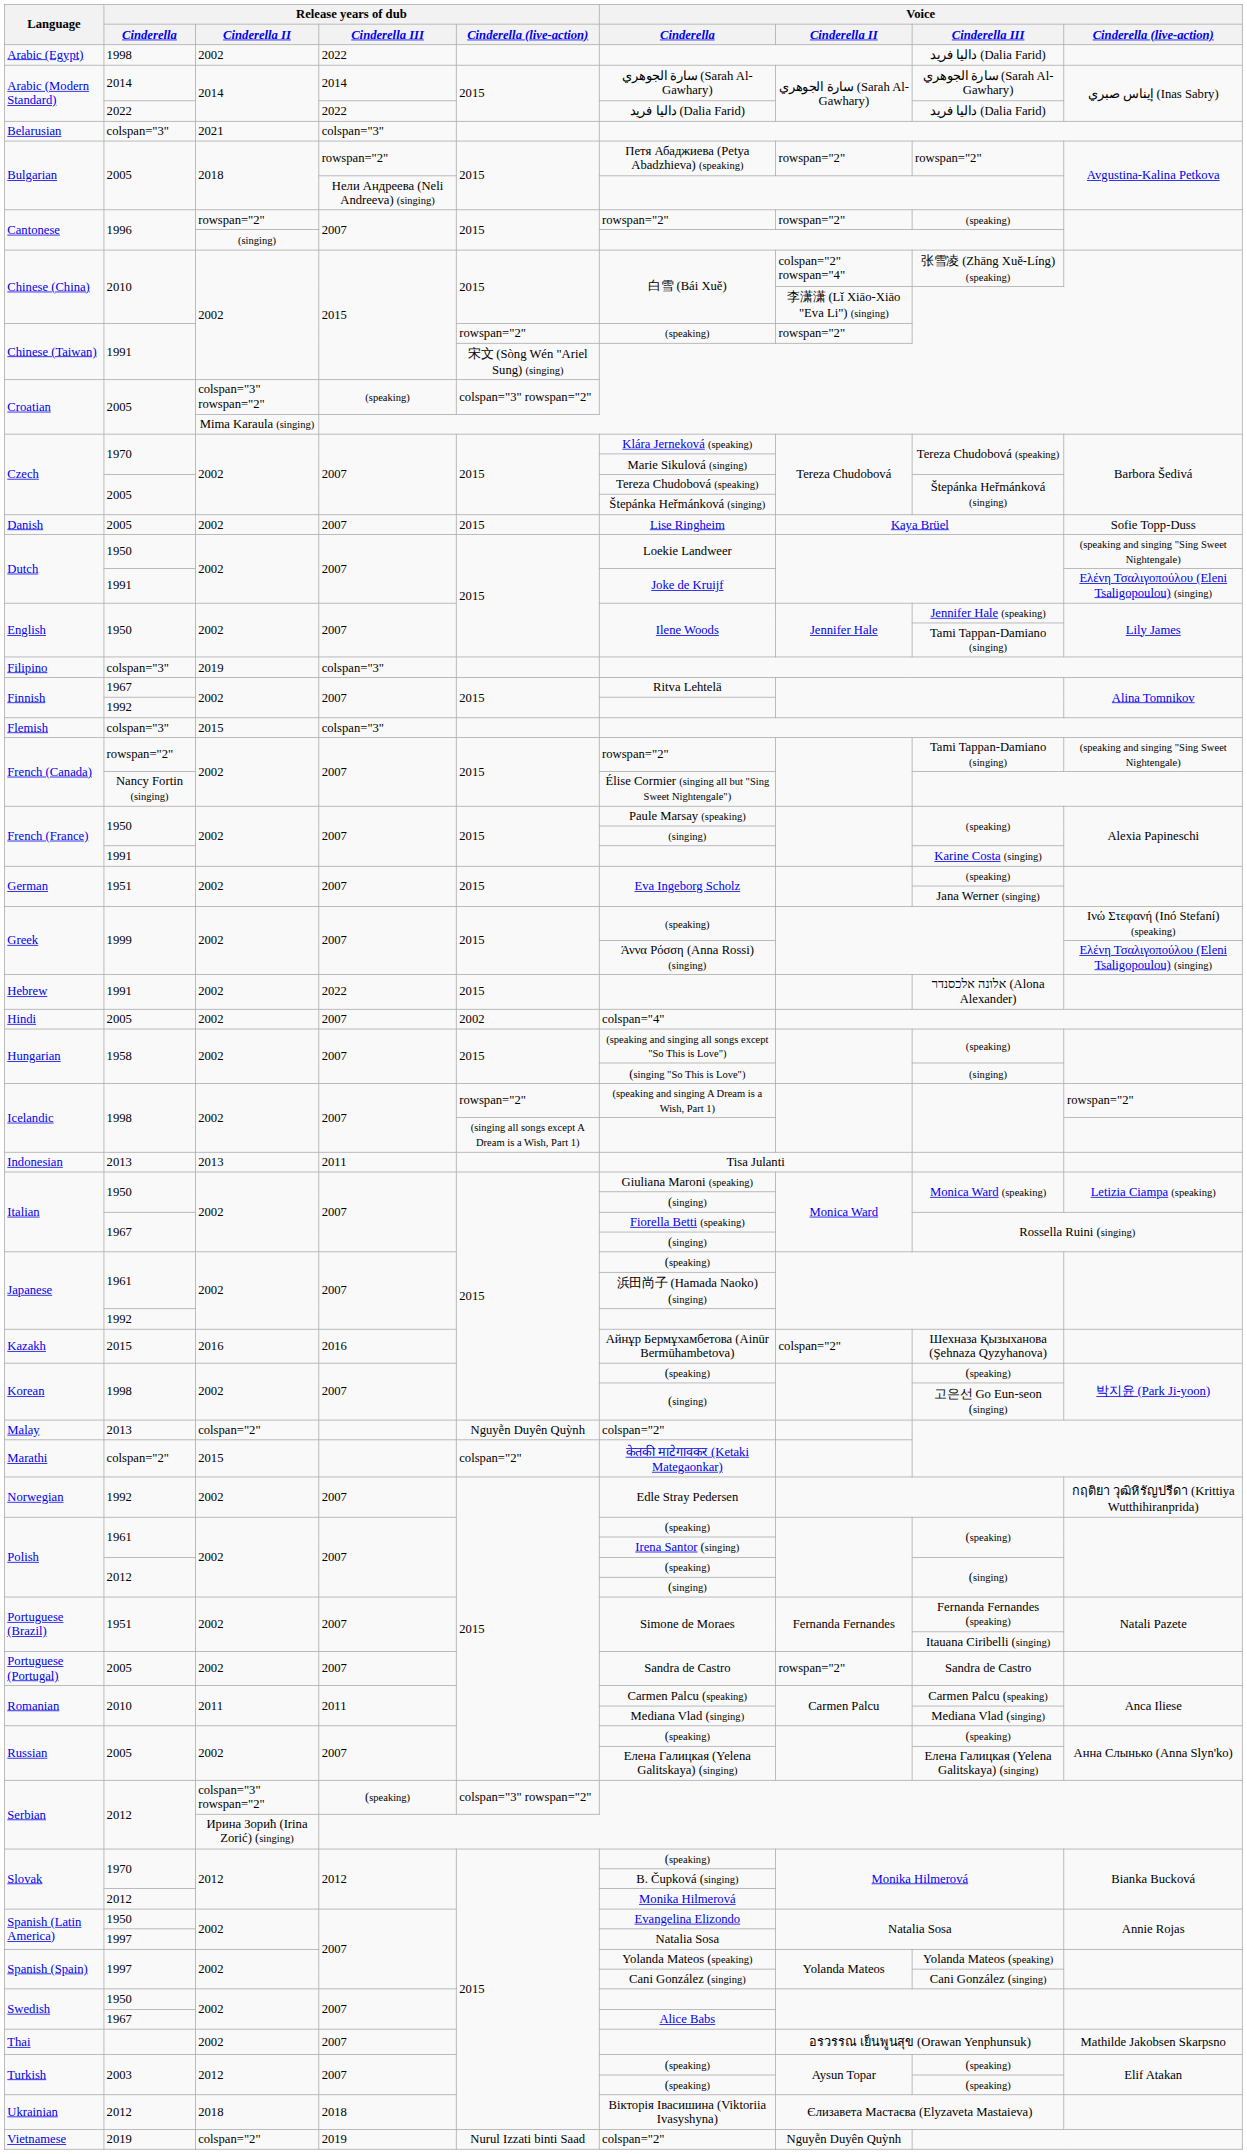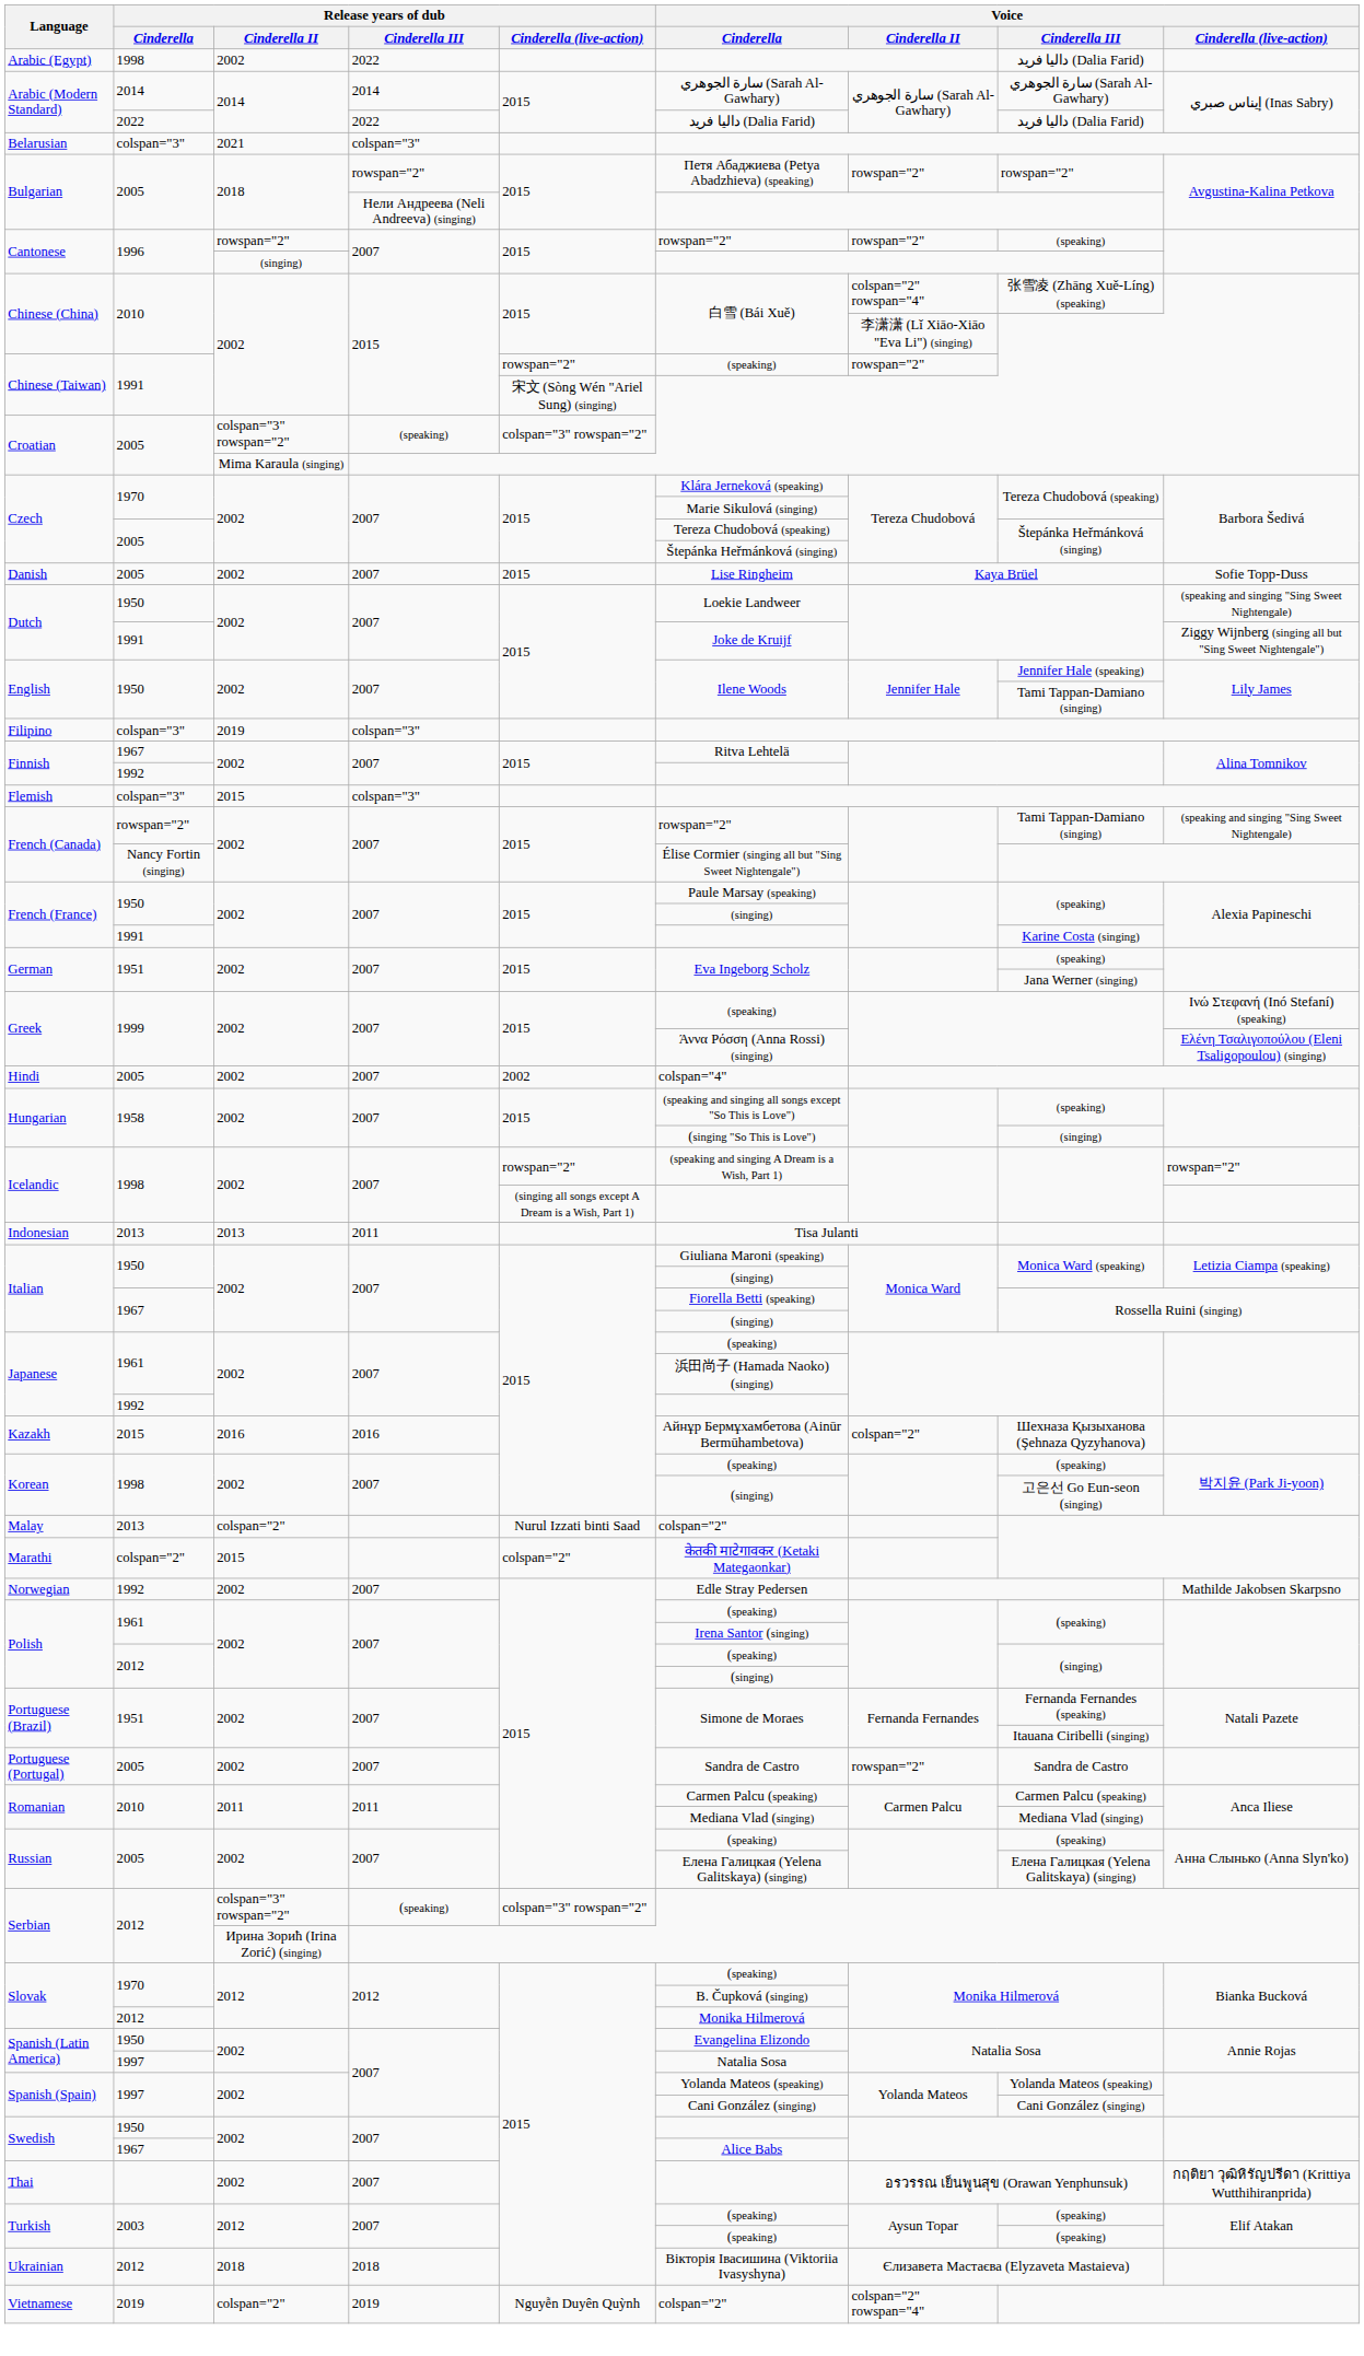Dutch / 1991 | Voice / Cinderella (live-action): Ελένη Τσαλιγοπούλου (Eleni Tsaligopoulou) (singing) -> Ziggy Wijnberg (singing all but "Sing Sweet Nightengale")
- row: Hebrew | 1991 | 2002 | 2022 | 2015 | אלונה אלכסנדר (Alona Alexander)
Malay | Release years of dub / Cinderella (live-action): Nguyễn Duyên Quỳnh -> Nurul Izzati binti Saad
Norwegian | Voice / Cinderella (live-action): กฤติยา วุฒิหิรัญปรีดา (Krittiya Wutthihiranprida) -> Mathilde Jakobsen Skarpsno
Thai | Voice / Cinderella (live-action): Mathilde Jakobsen Skarpsno -> กฤติยา วุฒิหิรัญปรีดา (Krittiya Wutthihiranprida)
Vietnamese | Release years of dub / Cinderella (live-action): Nurul Izzati binti Saad -> Nguyễn Duyên Quỳnh
Vietnamese | Voice / Cinderella II: Nguyễn Duyên Quỳnh -> colspan="2" rowspan="4"
